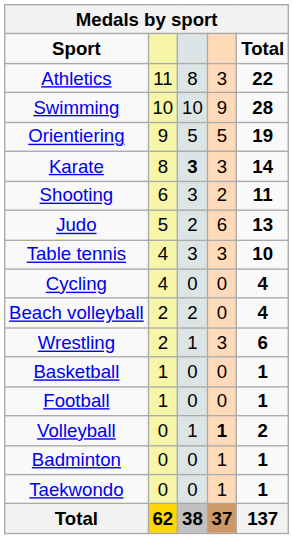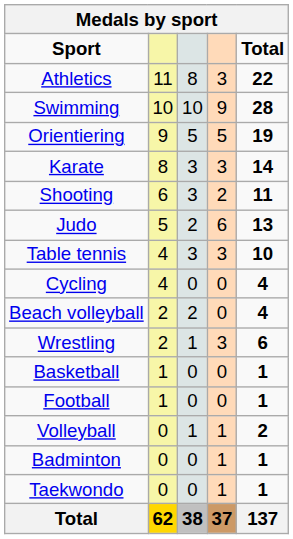Karate | column 3: bold -> normal
Volleyball | column 4: bold -> normal
